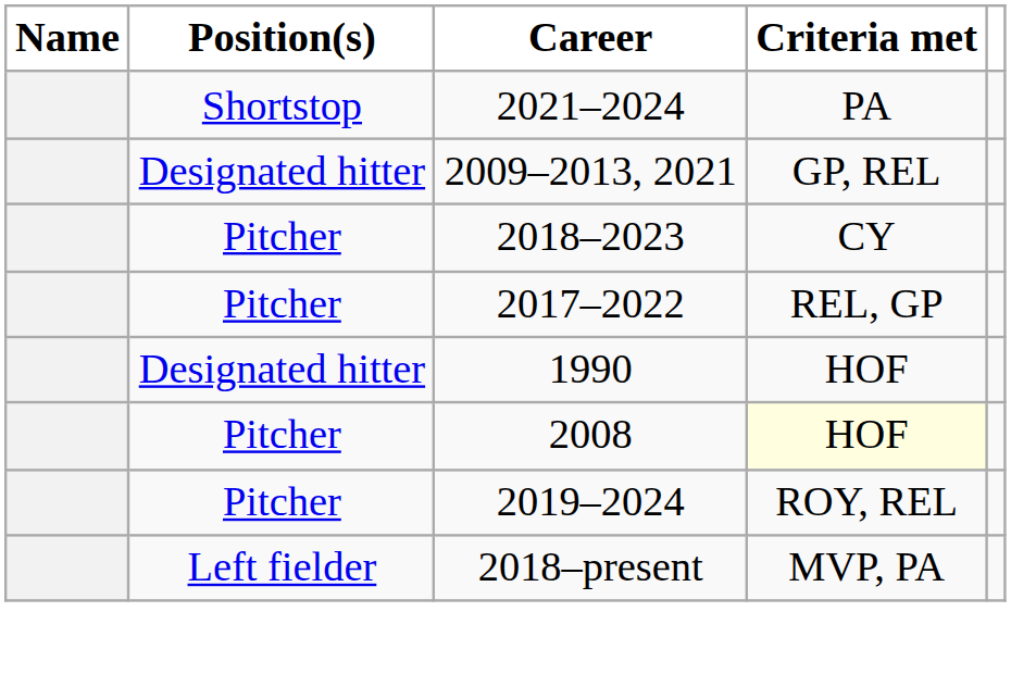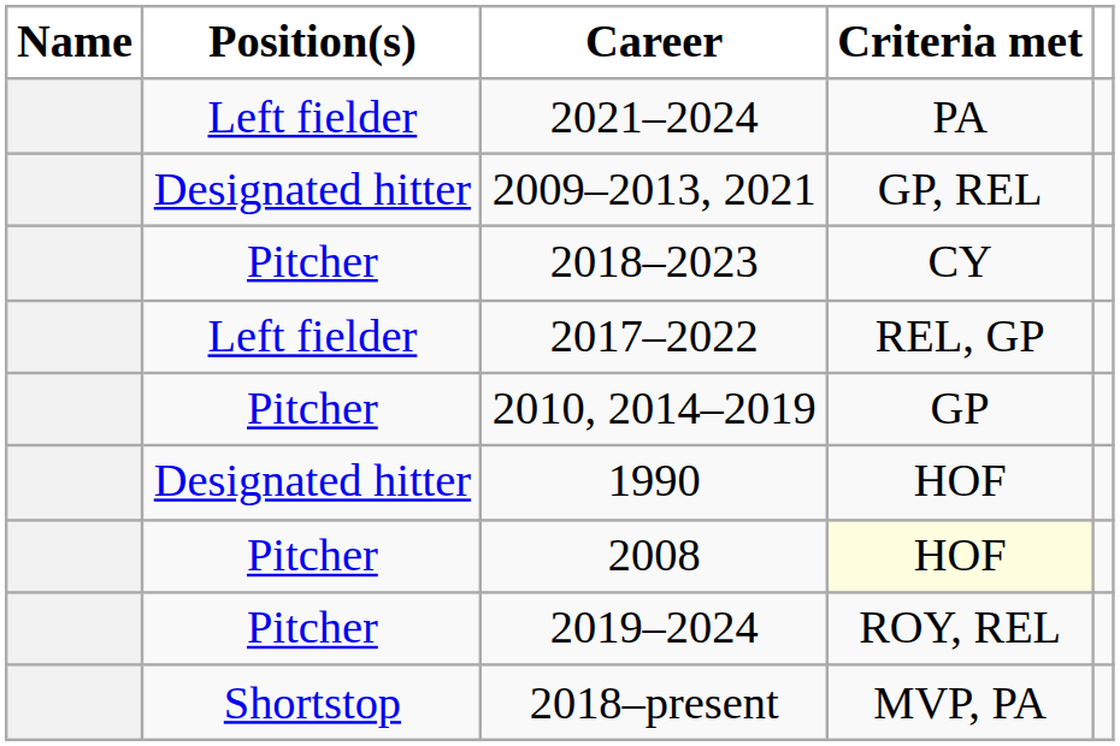2021–2024 | Position(s): Shortstop -> Left fielder
2017–2022 | Position(s): Pitcher -> Left fielder
+ row: Pitcher | 2010, 2014–2019 | GP
2018–present | Position(s): Left fielder -> Shortstop
